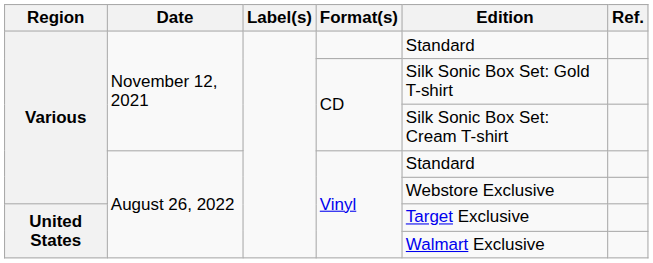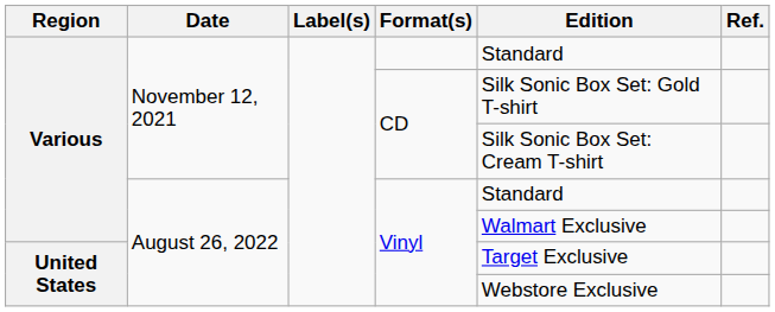row 6 | Edition: Webstore Exclusive -> Walmart Exclusive
row 8 | Edition: Walmart Exclusive -> Webstore Exclusive
